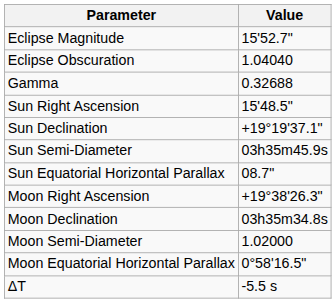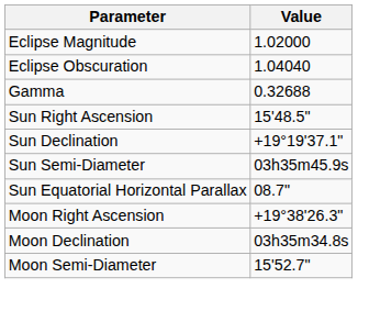Eclipse Magnitude | Value: 15'52.7" -> 1.02000
Moon Semi-Diameter | Value: 1.02000 -> 15'52.7"
- row: Moon Equatorial Horizontal Parallax | 0°58'16.5"
- row: ΔT | -5.5 s
